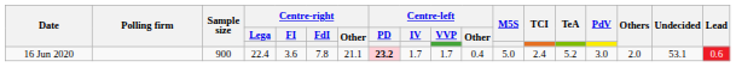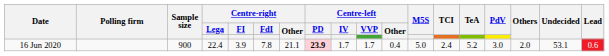16 Jun 2020 | Centre-right / FI: 3.6 -> 3.9
16 Jun 2020 | Centre-left / PD: 23.2 -> 23.9
